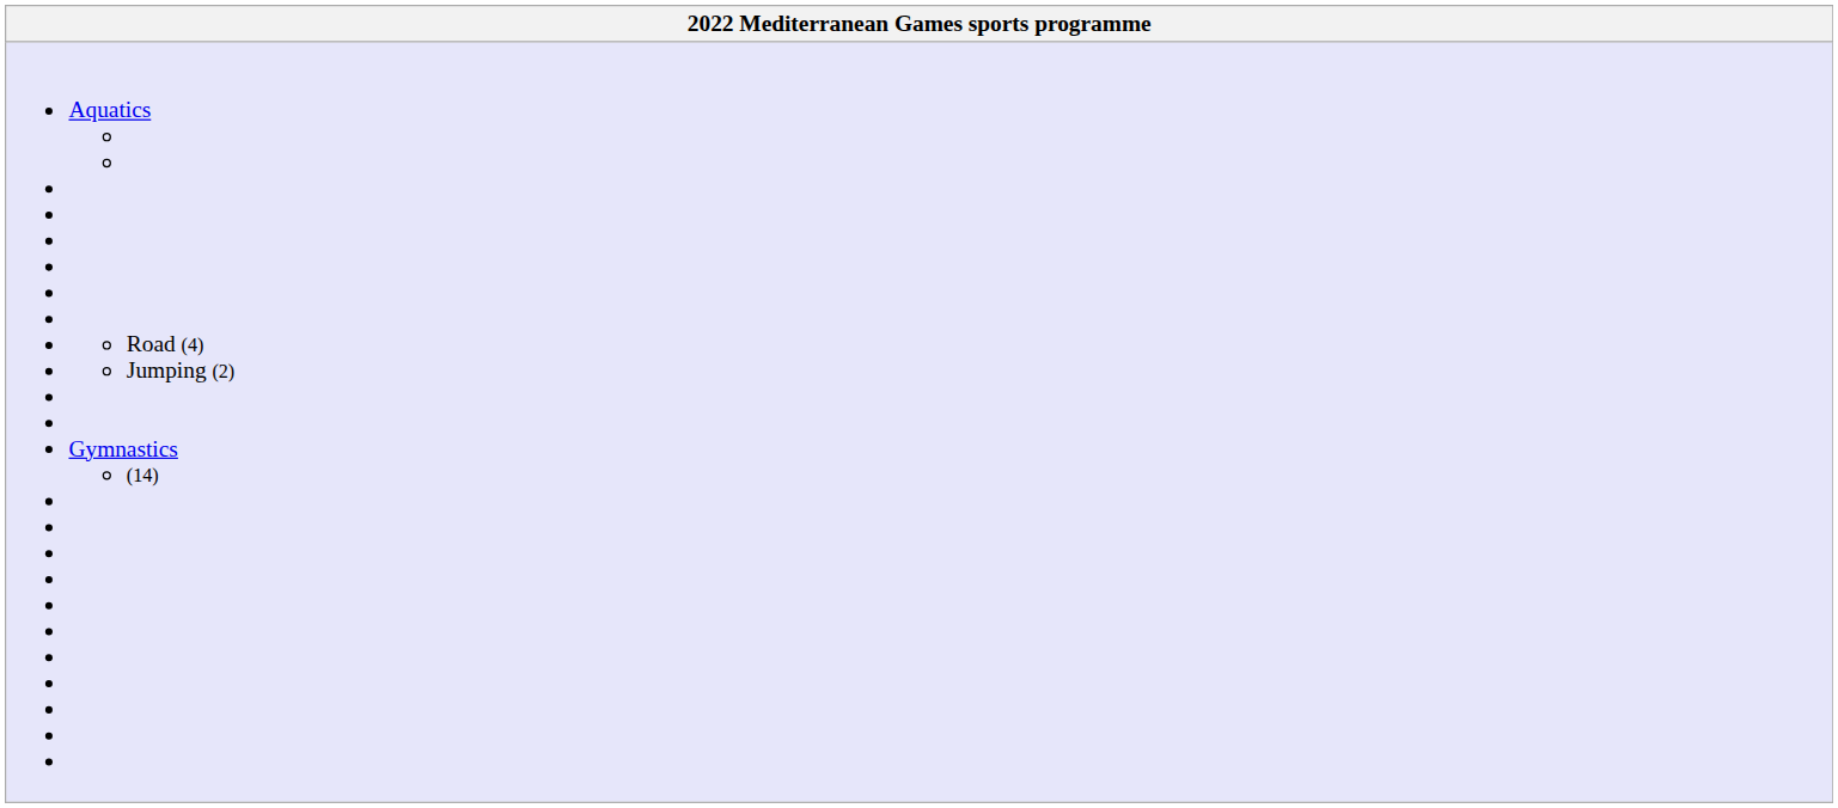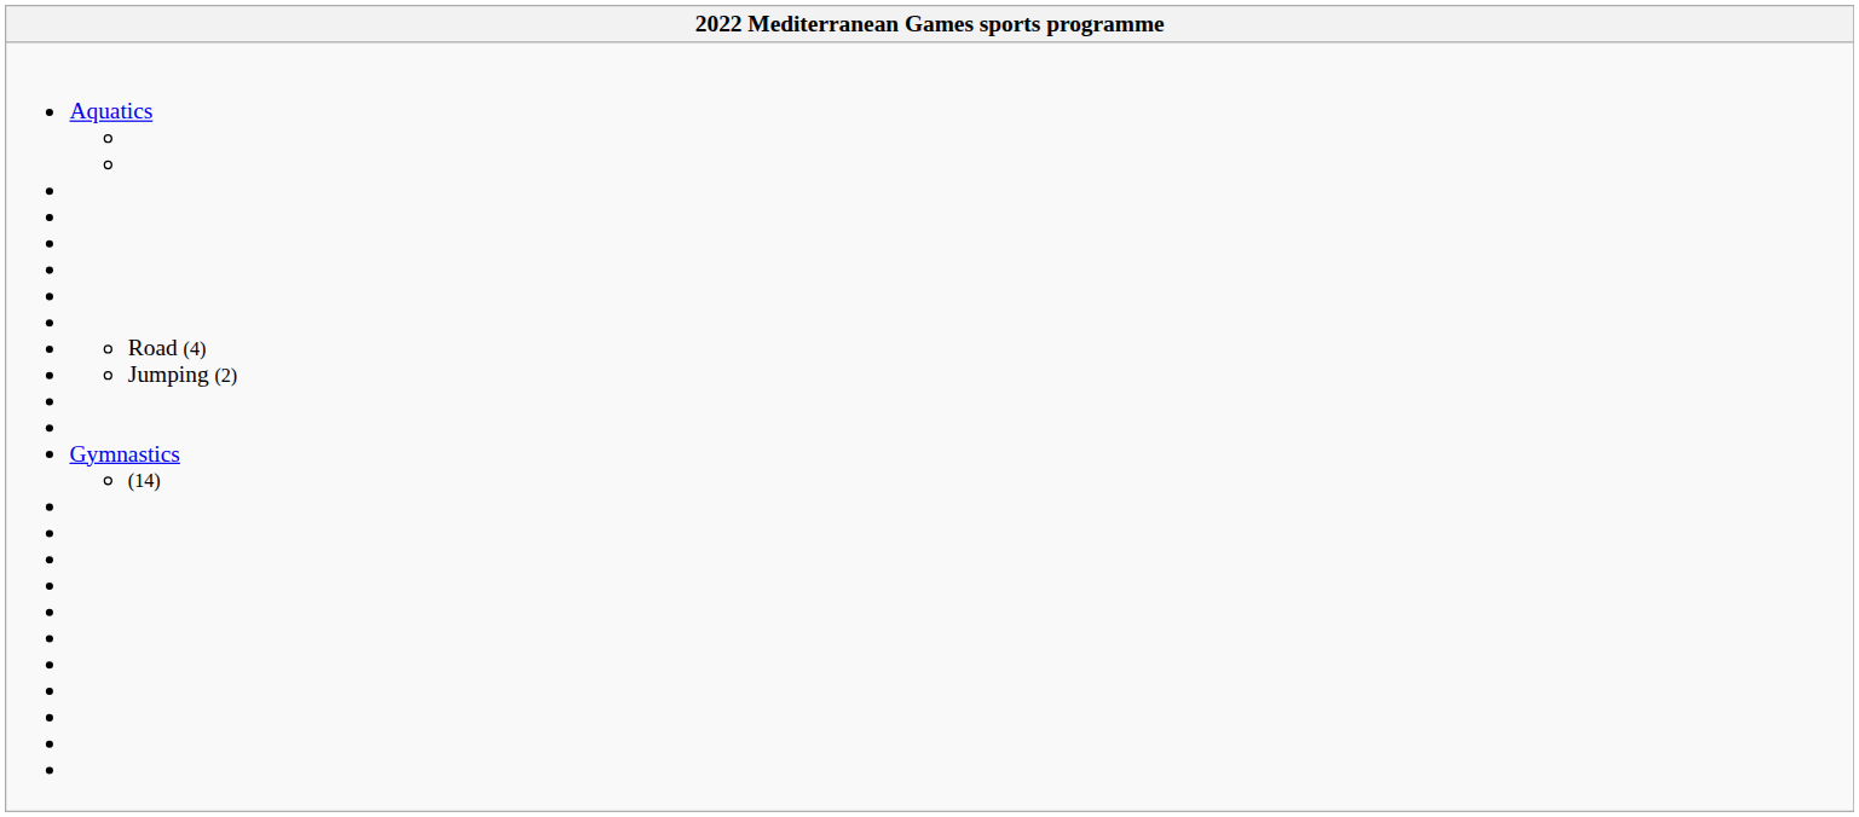row 2 | column 1: lavender background -> no background
